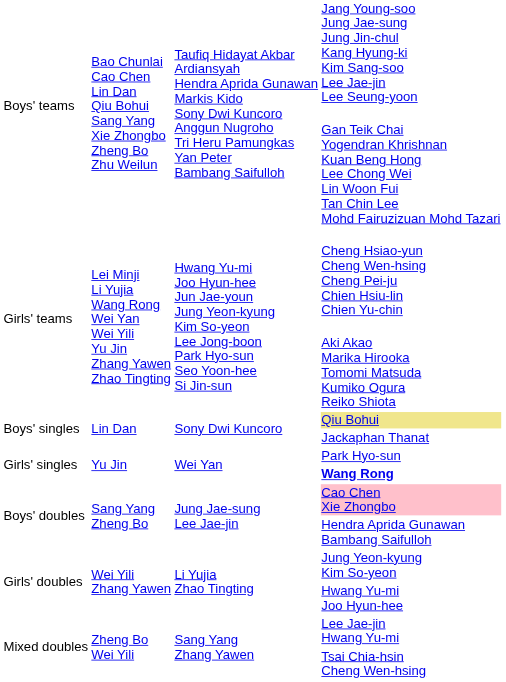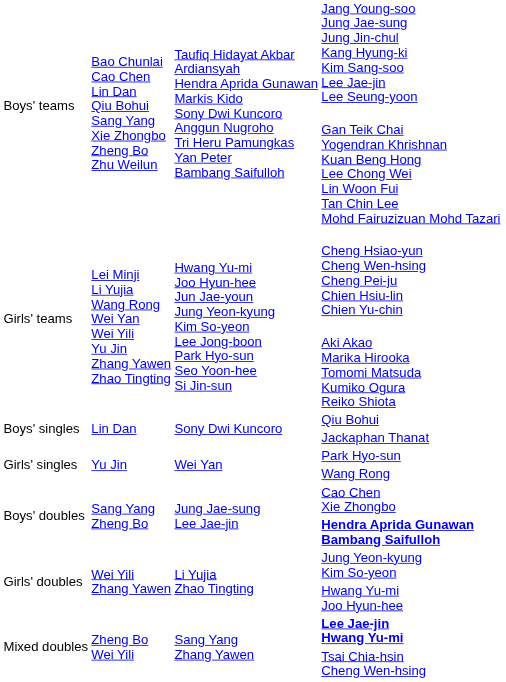Qiu Bohui | column 4: khaki background -> no background
Wang Rong | column 4: bold -> normal
Cao Chen Xie Zhongbo | column 4: pink background -> no background
Hendra Aprida Gunawan Bambang Saifulloh | column 4: normal -> bold
Lee Jae-jin Hwang Yu-mi | column 4: normal -> bold
